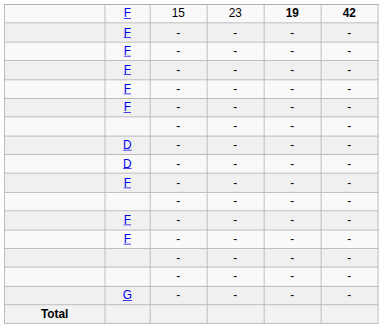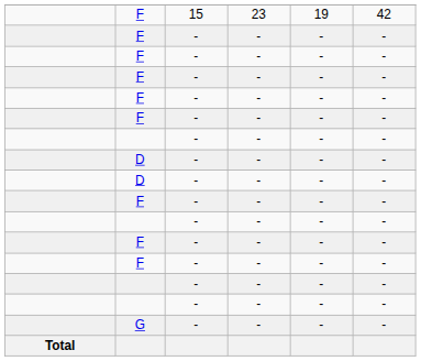F / 15 | column 5: bold -> normal
F / 15 | column 6: bold -> normal
